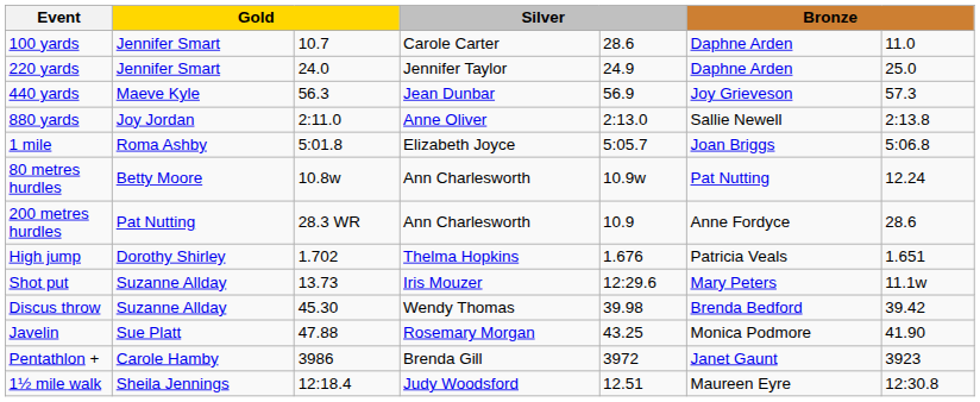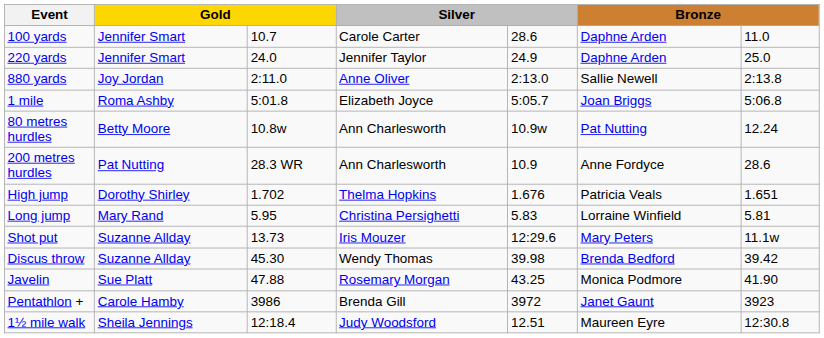- row: 440 yards | Maeve Kyle | 56.3 | Jean Dunbar | 56.9 | Joy Grieveson | 57.3
+ row: Long jump | Mary Rand | 5.95 | Christina Persighetti | 5.83 | Lorraine Winfield | 5.81
